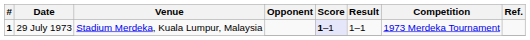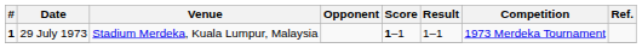29 July 1973 | Score: lavender background -> no background
